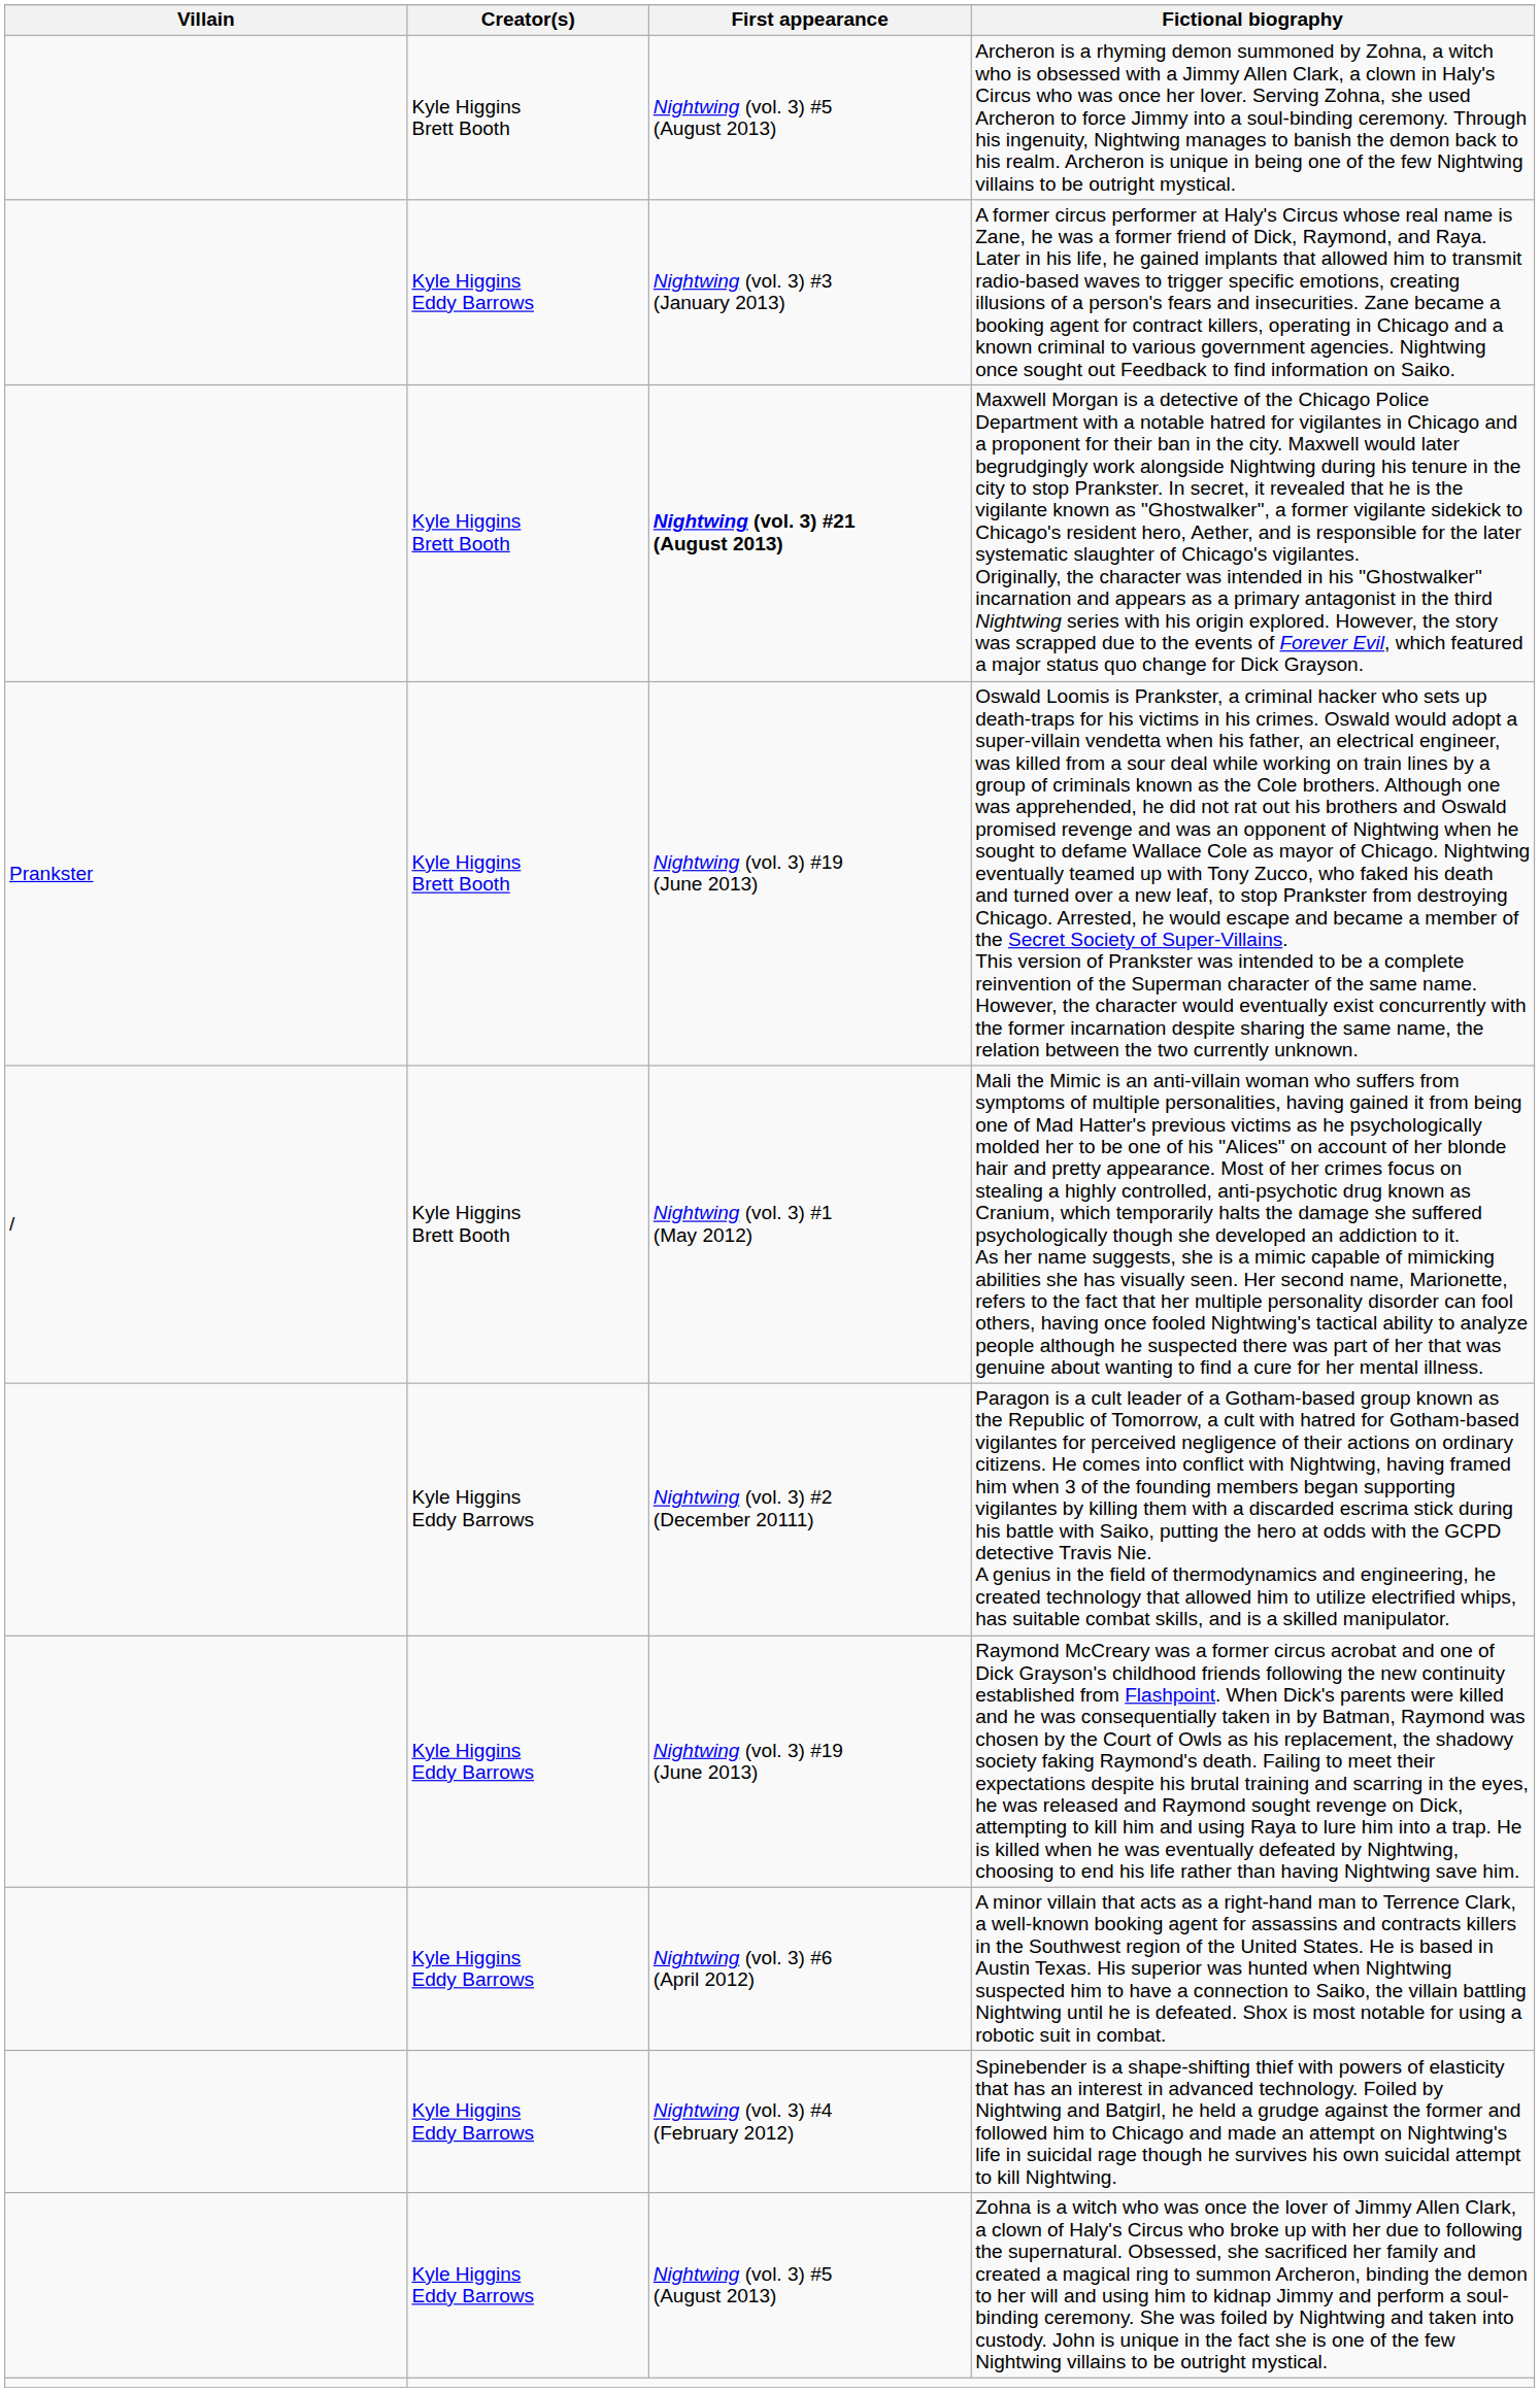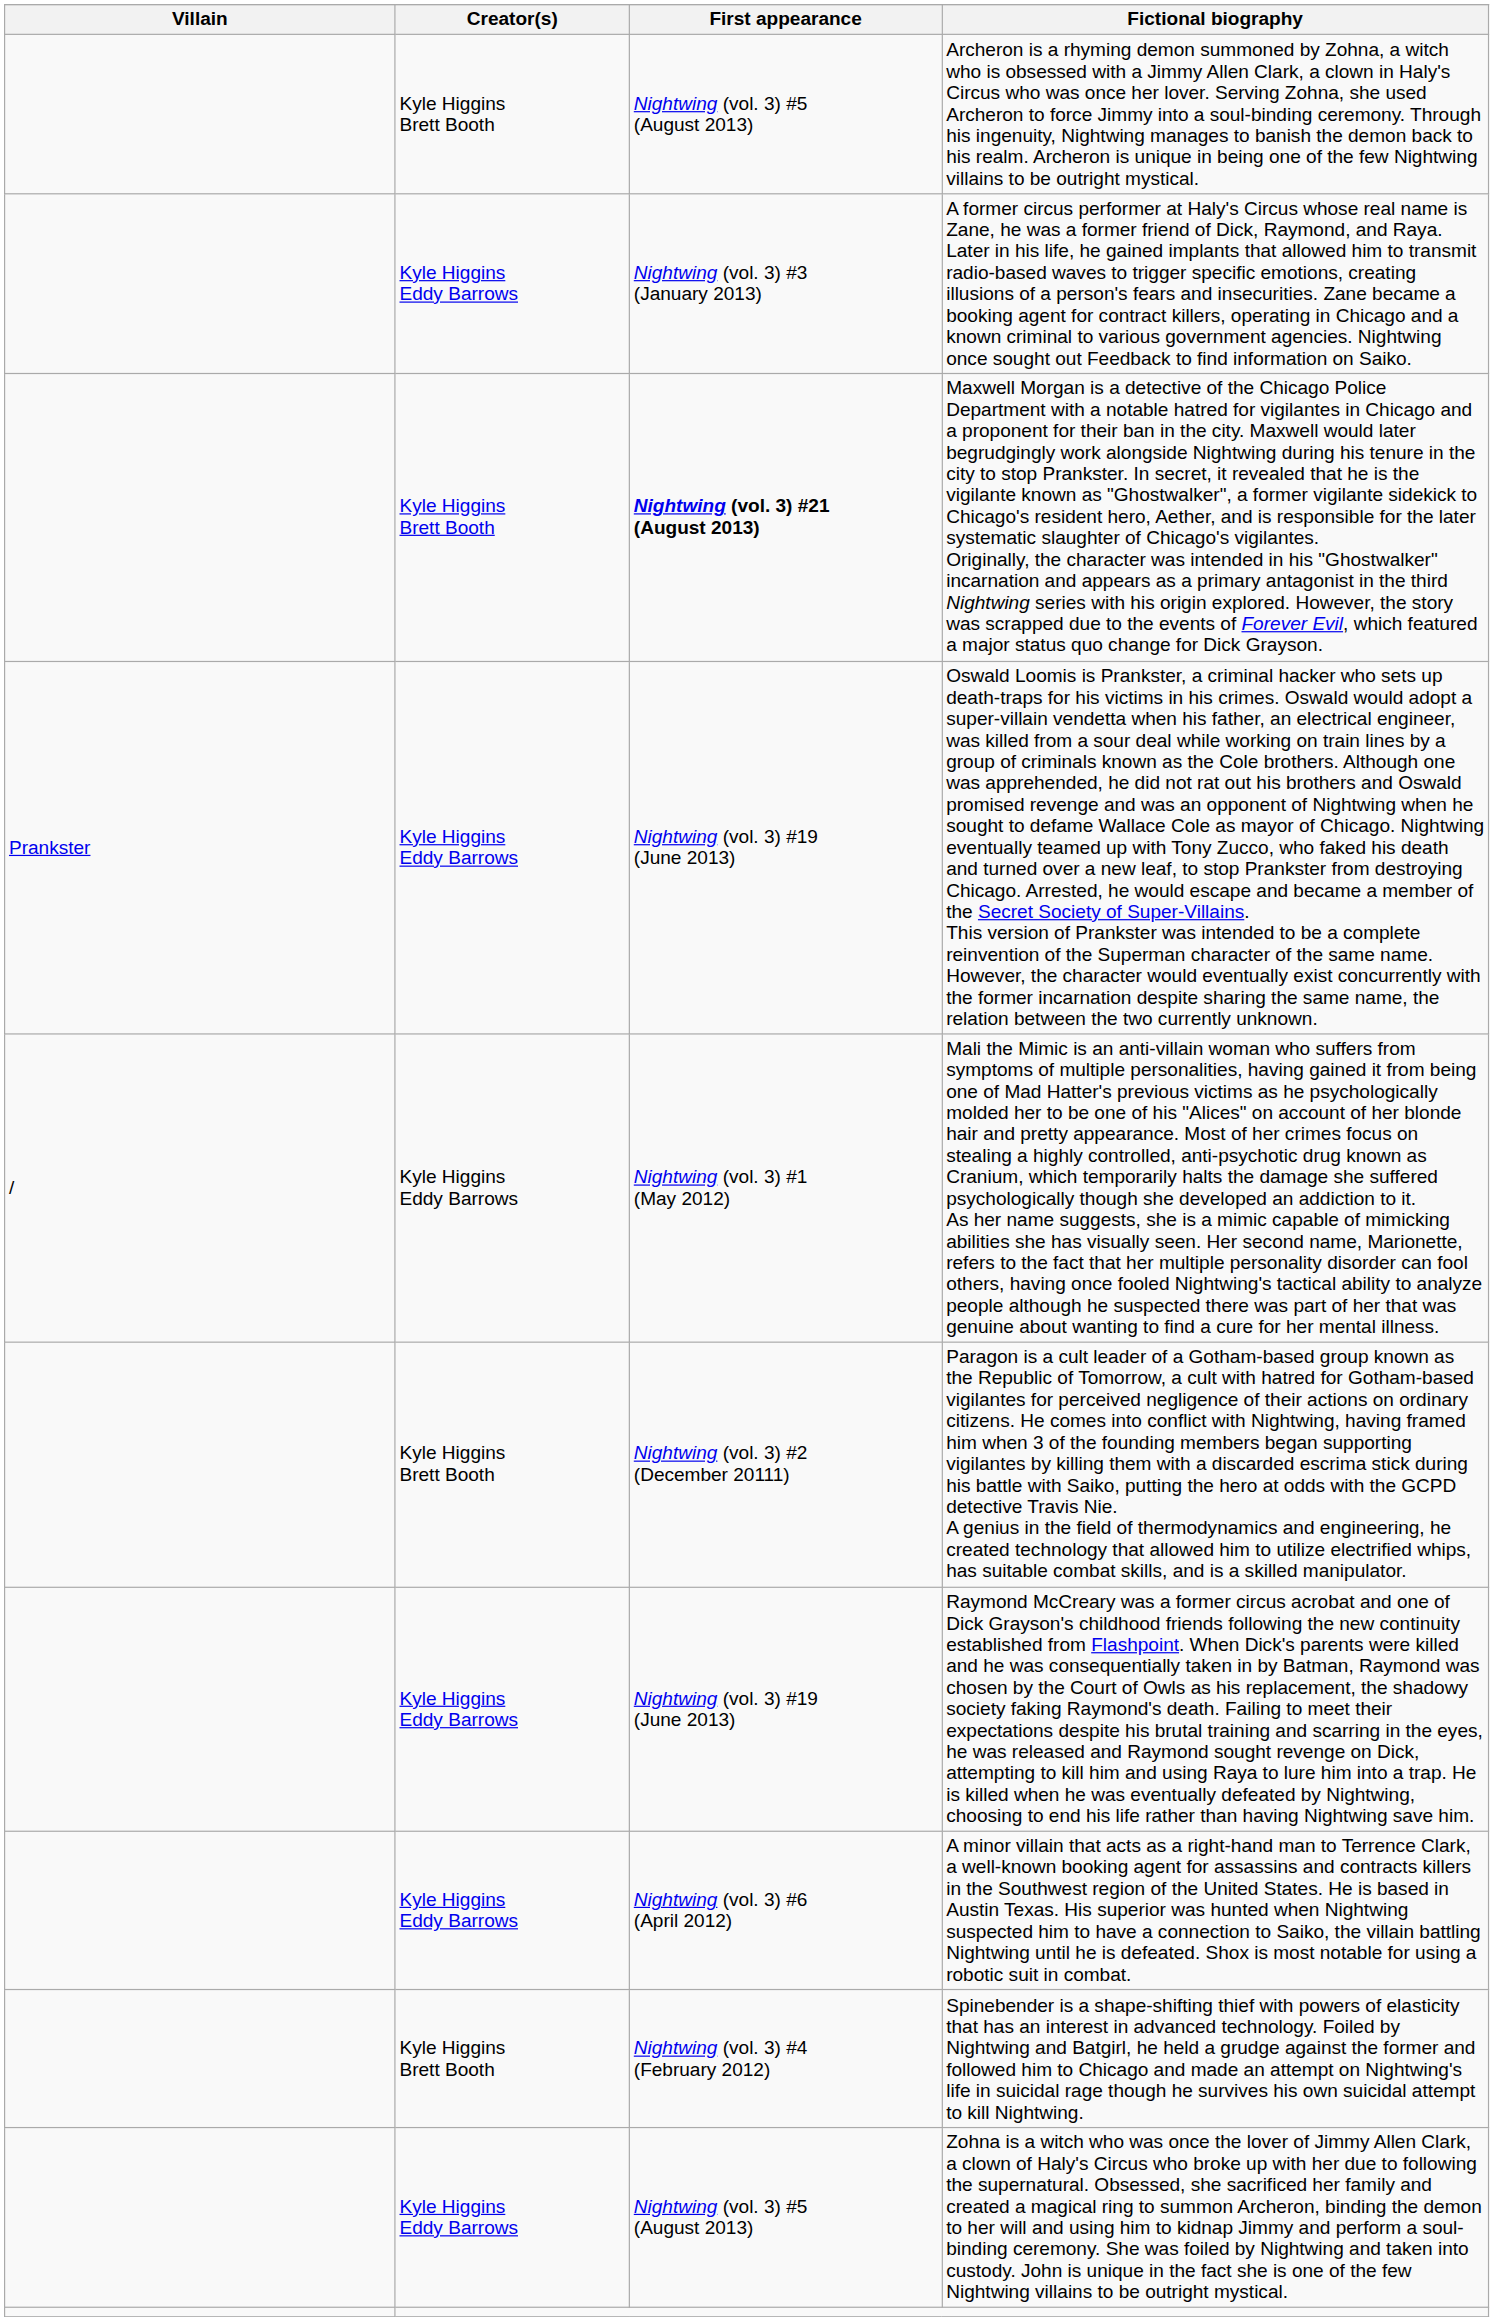row 5 | Creator(s): Kyle Higgins Brett Booth -> Kyle Higgins Eddy Barrows
row 6 | Creator(s): Kyle Higgins Brett Booth -> Kyle Higgins Eddy Barrows
row 7 | Creator(s): Kyle Higgins Eddy Barrows -> Kyle Higgins Brett Booth
row 10 | Creator(s): Kyle Higgins Eddy Barrows -> Kyle Higgins Brett Booth
